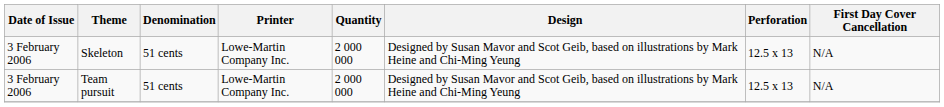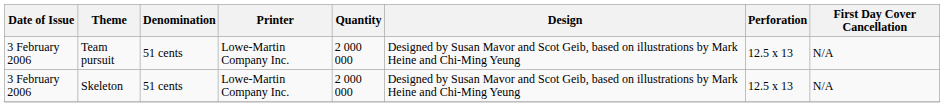rows swapped: Team pursuit <-> Skeleton
